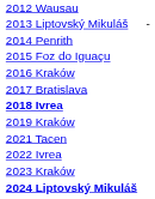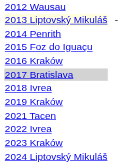2013 Liptovský Mikuláš | column 1: no background -> lightyellow background
2017 Bratislava | column 1: no background -> lightgrey background
2018 Ivrea | column 1: bold -> normal
2024 Liptovský Mikuláš | column 1: bold -> normal
